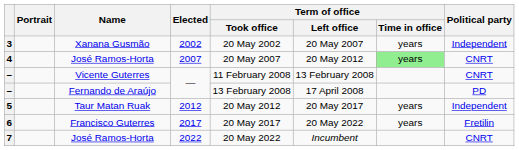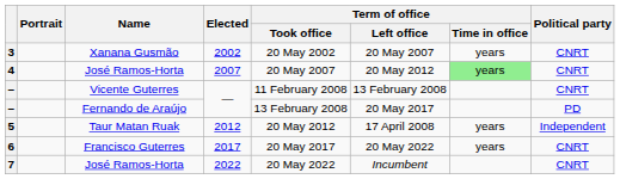3 | Political party: Independent -> CNRT
– / Fernando de Araújo | Term of office / Left office: 17 April 2008 -> 20 May 2017
5 | Term of office / Left office: 20 May 2017 -> 17 April 2008
6 | Political party: Fretilin -> CNRT
